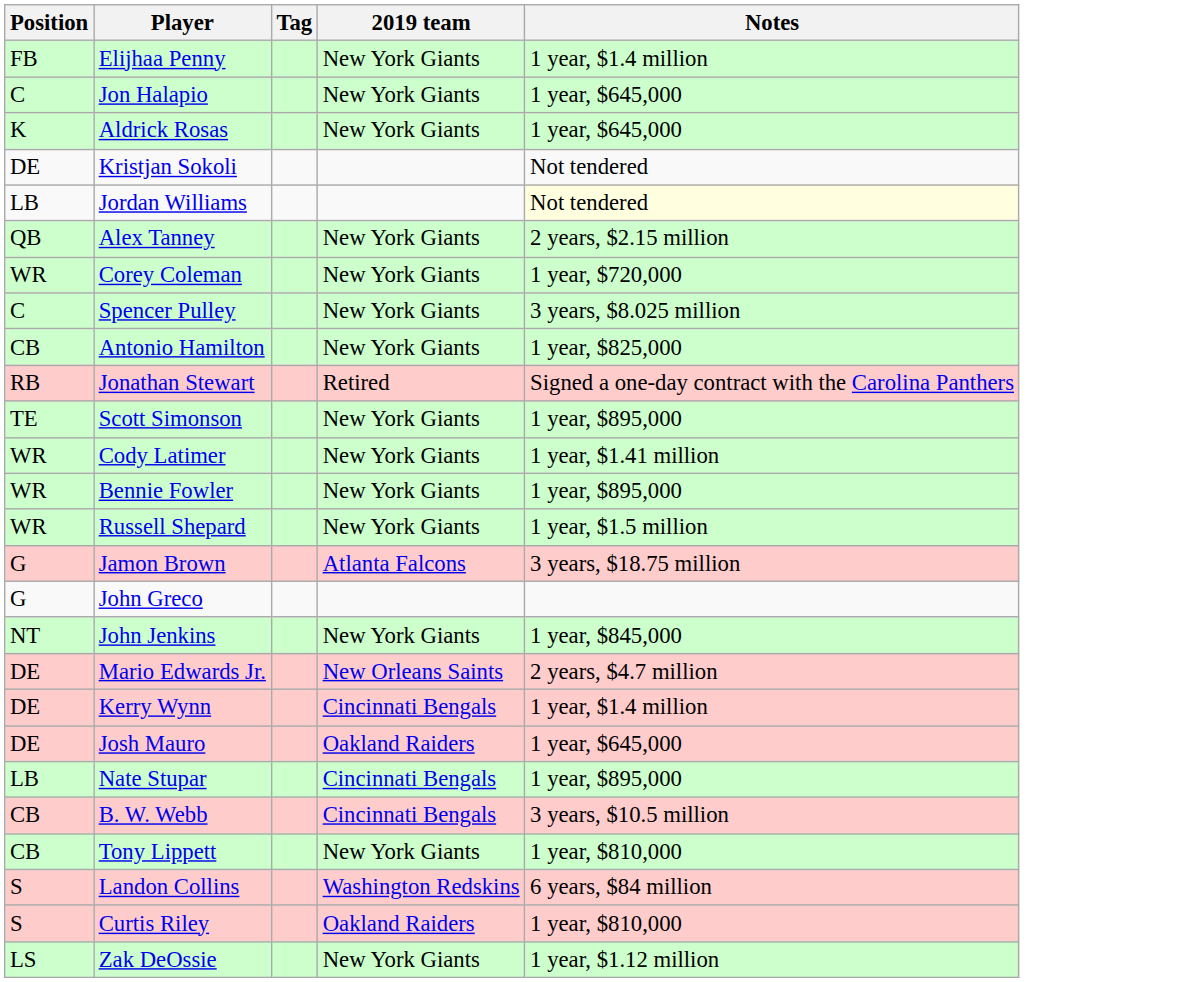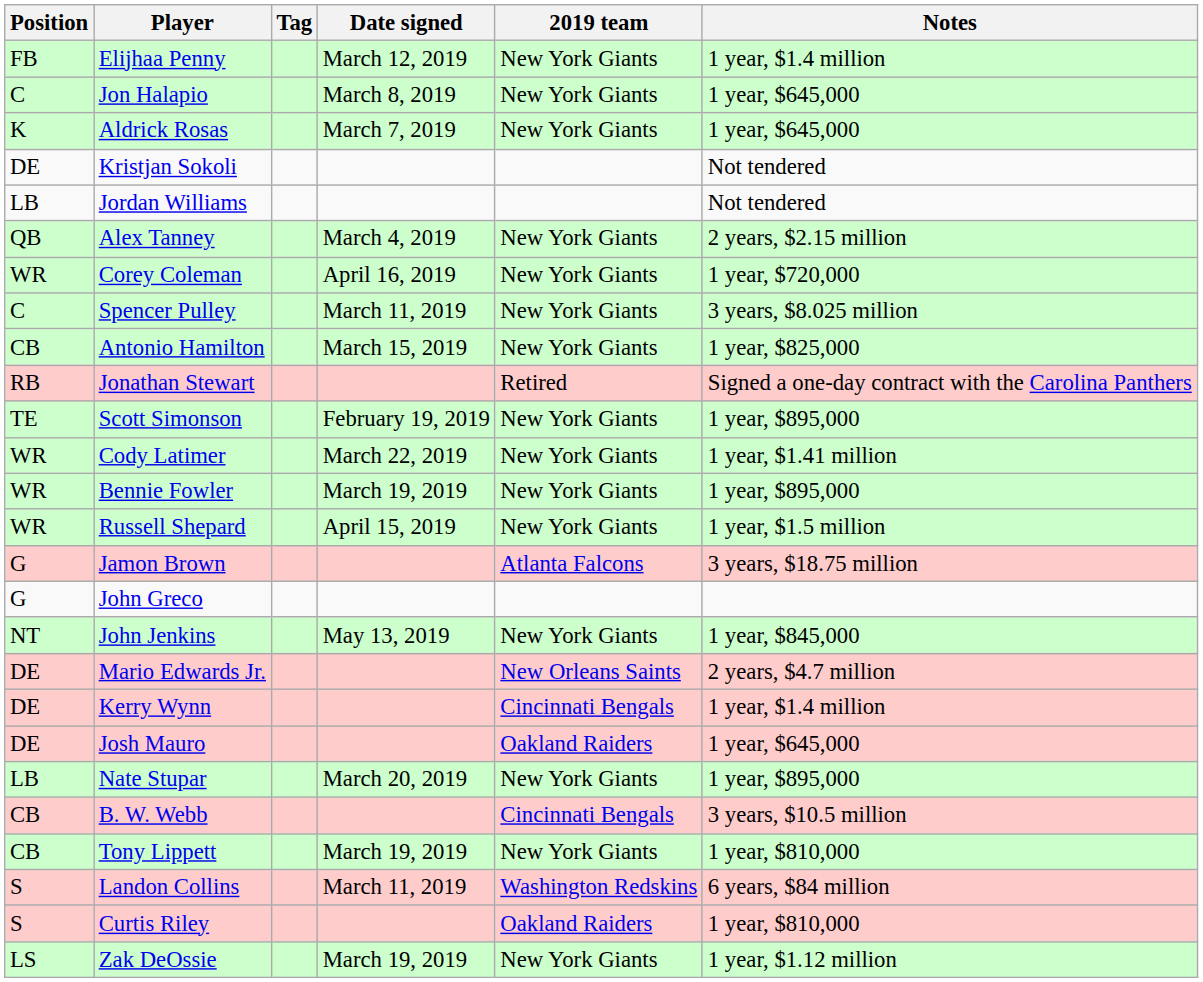+ column: Date signed | March 12, 2019 | March 8, 2019 | March 7, 2019 | March 4, 2019 | April 16, 2019 | March 11, 2019 | March 15, 2019 | February 19, 2019 | March 22, 2019 | March 19, 2019 | April 15, 2019 | May 13, 2019 | March 20, 2019 | March 19, 2019 | March 11, 2019 | March 19, 2019
Jordan Williams | Notes: lightyellow background -> no background
Nate Stupar | 2019 team: Cincinnati Bengals -> New York Giants
